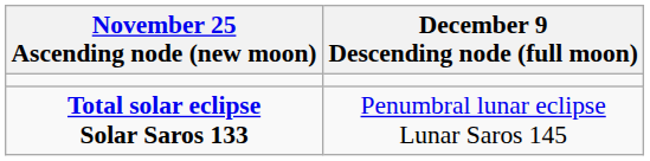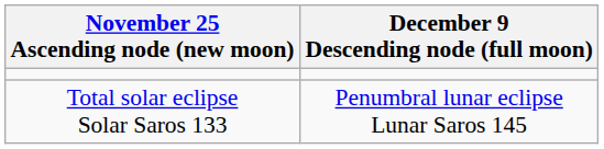row 3 | November 25 Ascending node (new moon): bold -> normal
